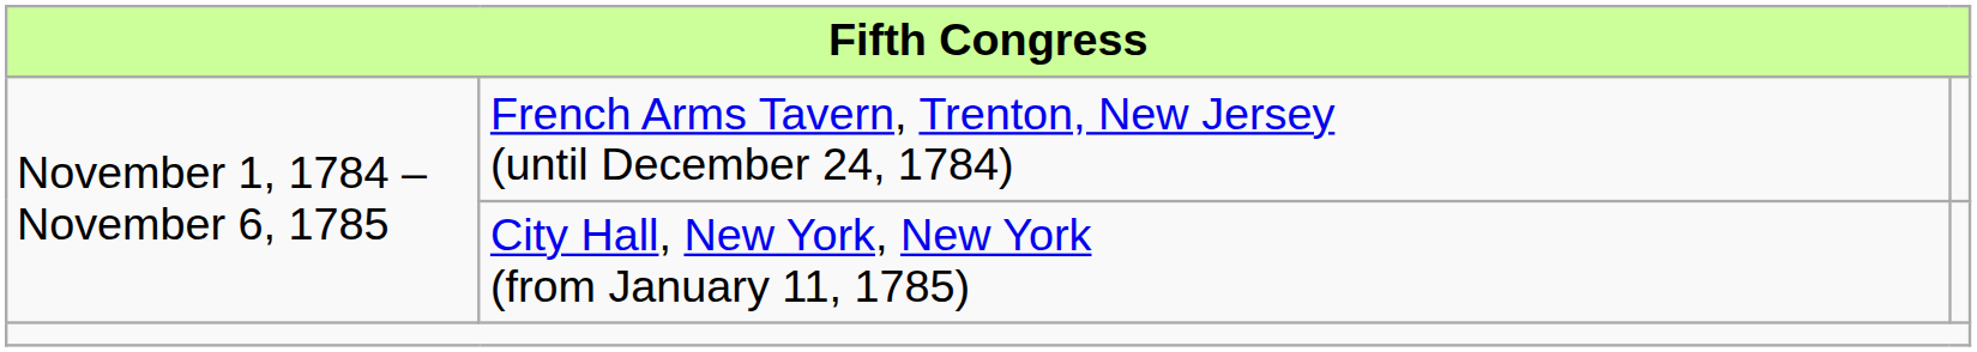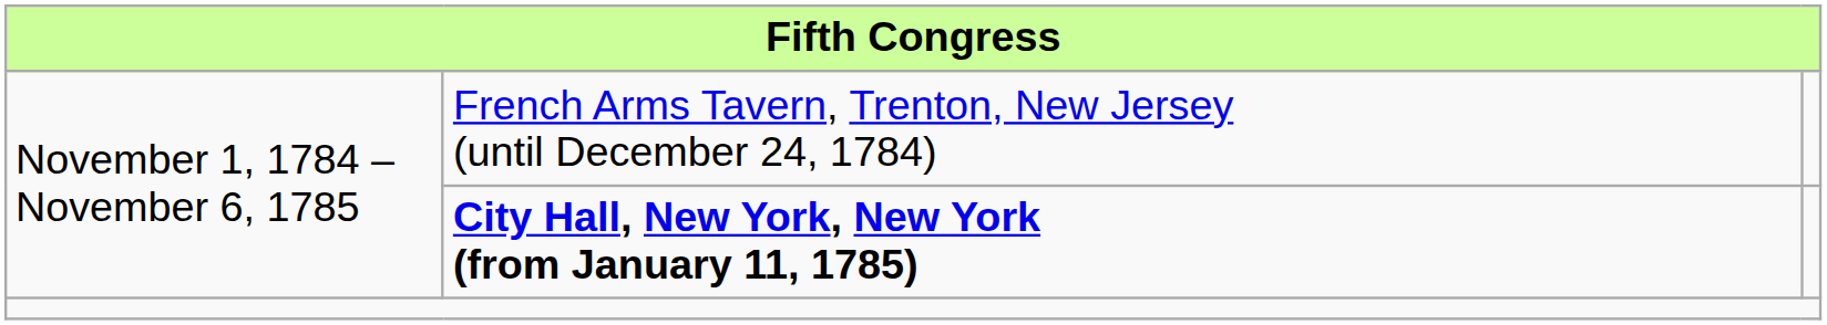City Hall, New York, New York (from January 11, 1785) | column 2: normal -> bold
